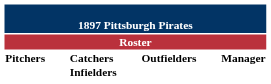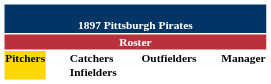Pitchers | column 1: no background -> gold background
